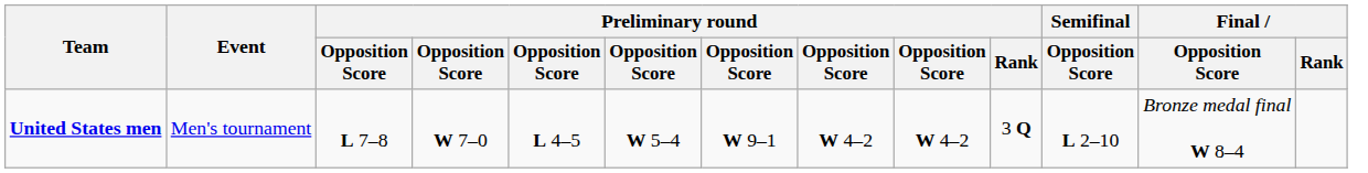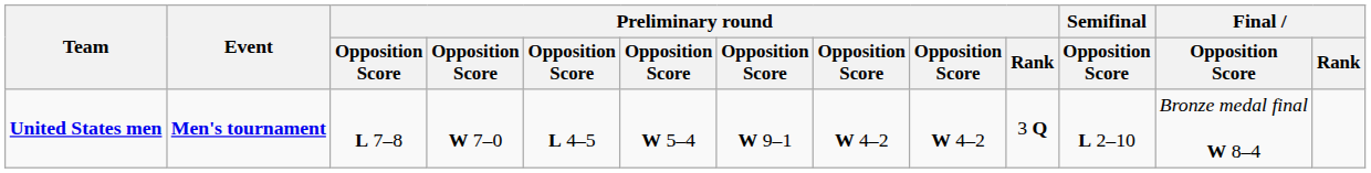United States men | Event: normal -> bold
